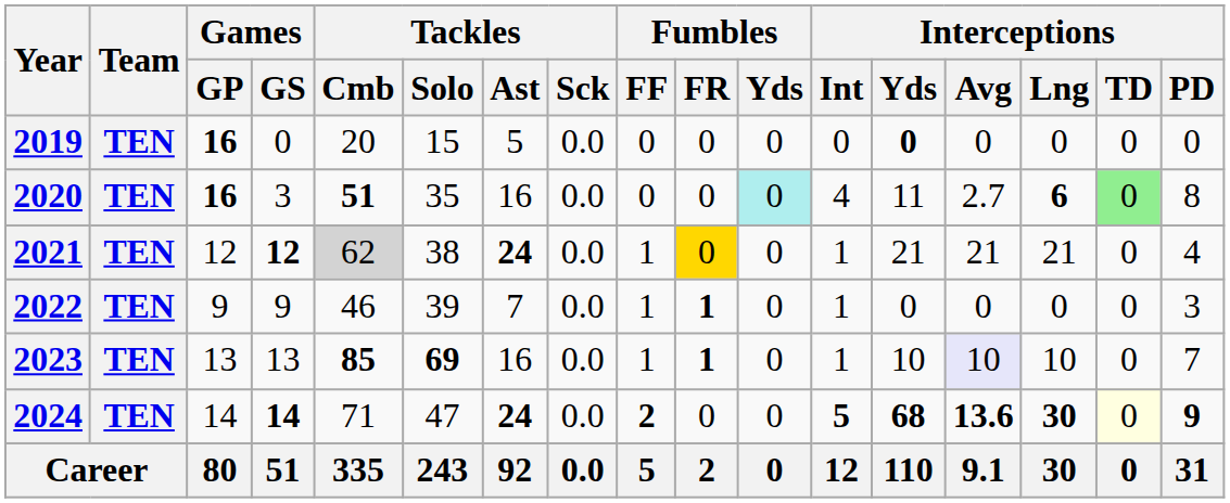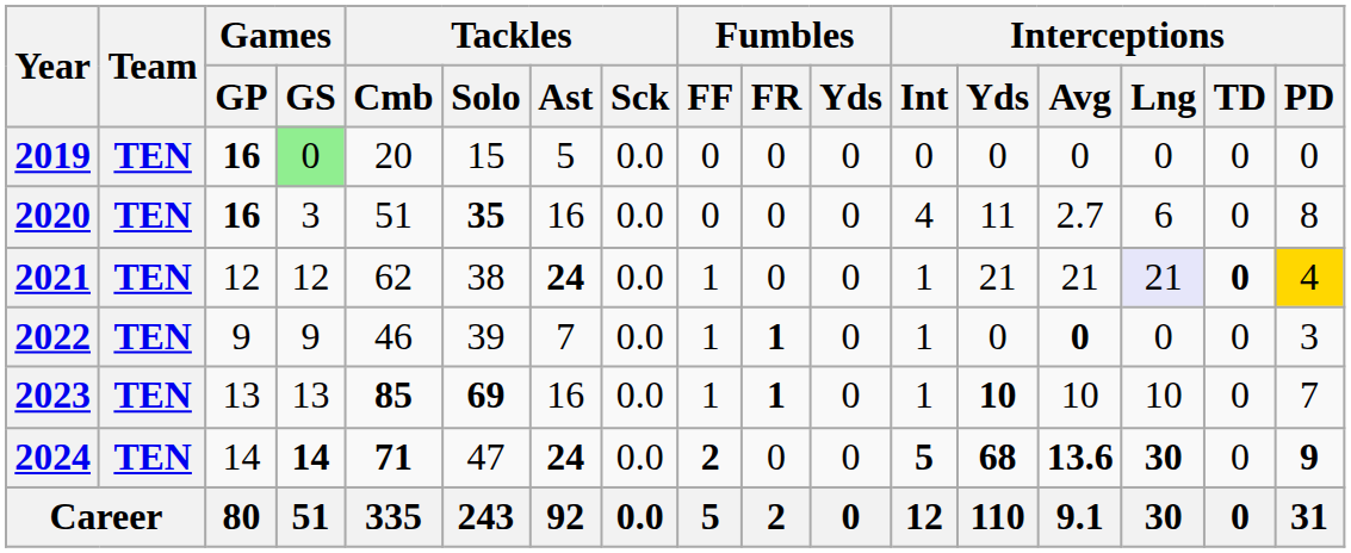2019 | Games / GS: no background -> lightgreen background
2019 | Interceptions / Yds: bold -> normal
2020 | Tackles / Cmb: bold -> normal
2020 | Tackles / Solo: normal -> bold
2020 | Fumbles / Yds: paleturquoise background -> no background
2020 | Interceptions / Lng: bold -> normal
2020 | Interceptions / TD: lightgreen background -> no background
2021 | Games / GS: bold -> normal
2021 | Tackles / Cmb: lightgrey background -> no background
2021 | Fumbles / FR: gold background -> no background
2021 | Interceptions / Lng: no background -> lavender background
2021 | Interceptions / TD: normal -> bold
2021 | Interceptions / PD: no background -> gold background
2022 | Interceptions / Avg: normal -> bold
2023 | Interceptions / Yds: normal -> bold
2023 | Interceptions / Avg: lavender background -> no background
2024 | Tackles / Cmb: normal -> bold
2024 | Interceptions / TD: lightyellow background -> no background
